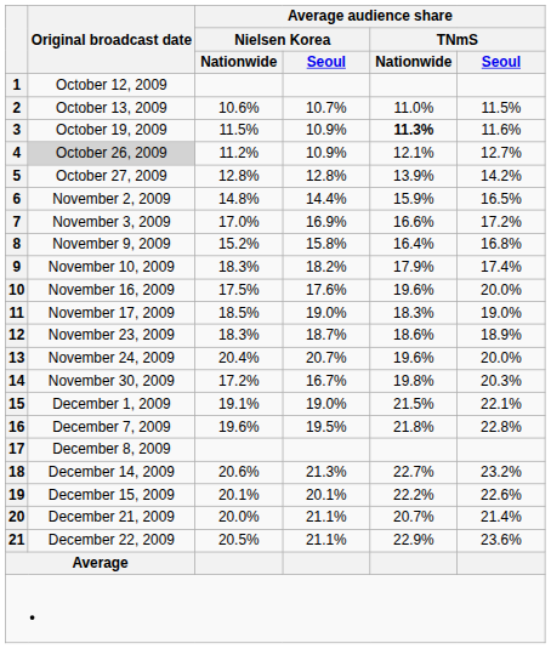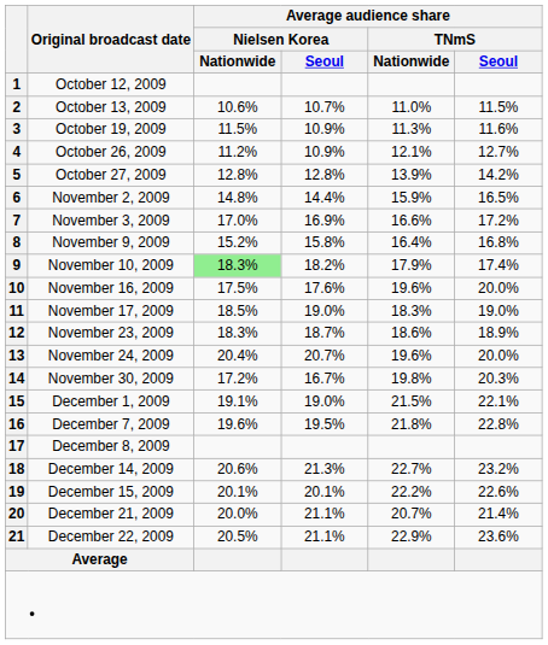3 | Average audience share / TNmS / Nationwide: bold -> normal
4 | Original broadcast date: lightgrey background -> no background
9 | Average audience share / Nielsen Korea / Nationwide: no background -> lightgreen background
